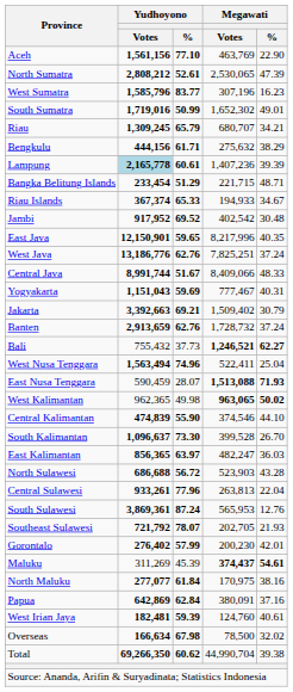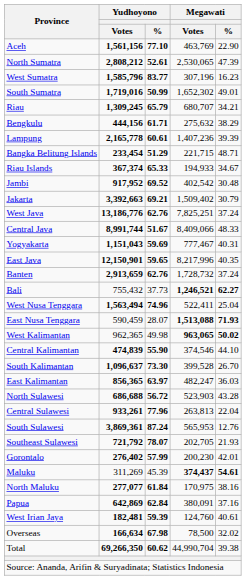Lampung | Yudhoyono / Votes: lightblue background -> no background
rows swapped: Jakarta <-> East Java
